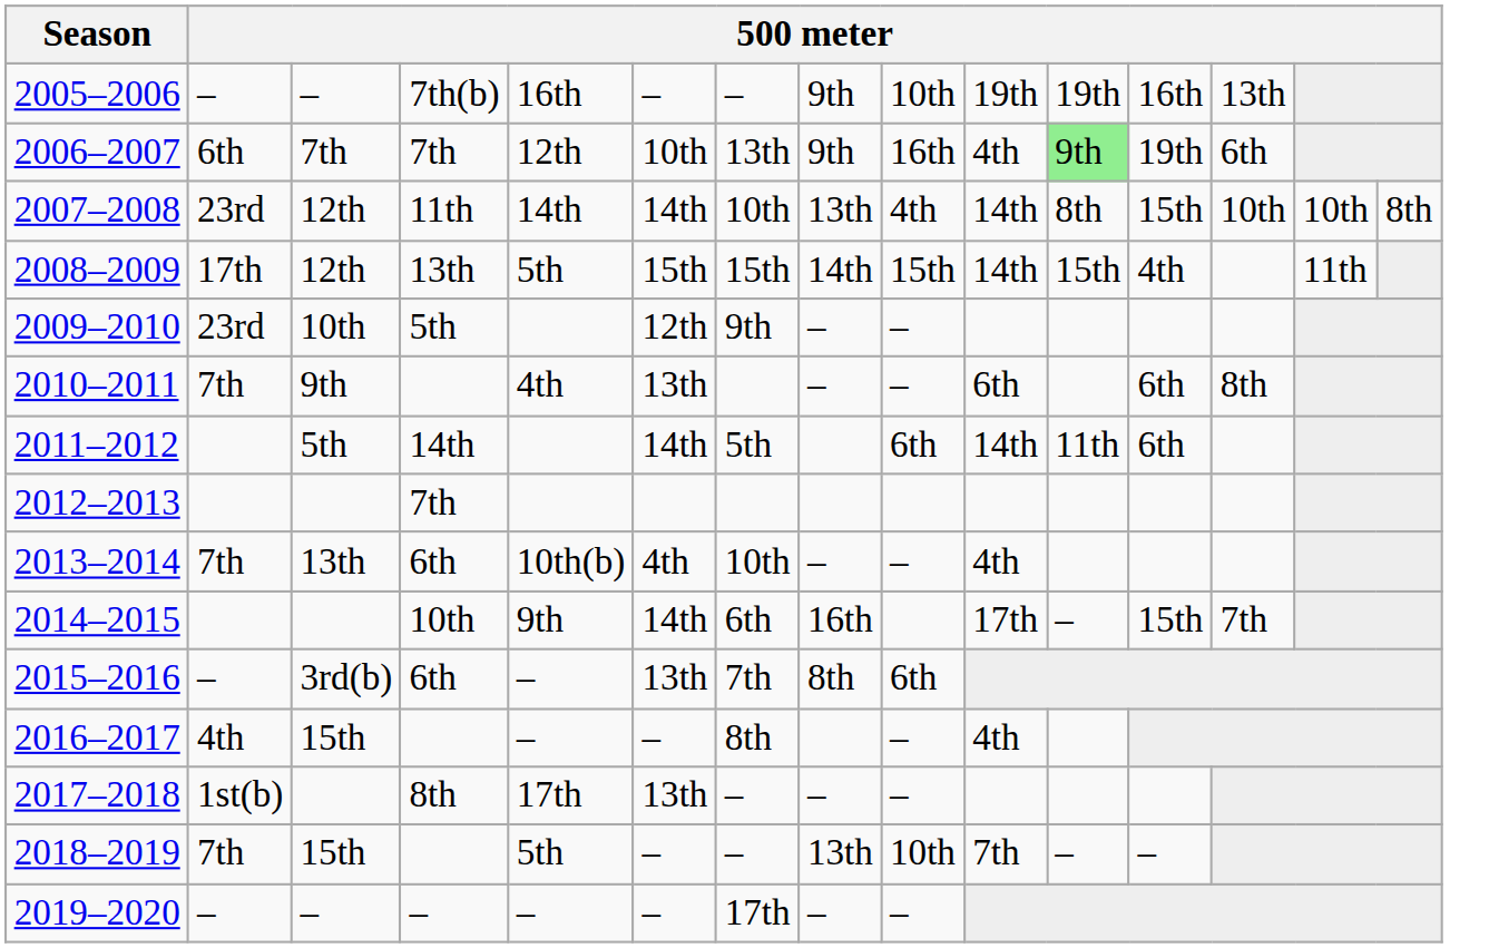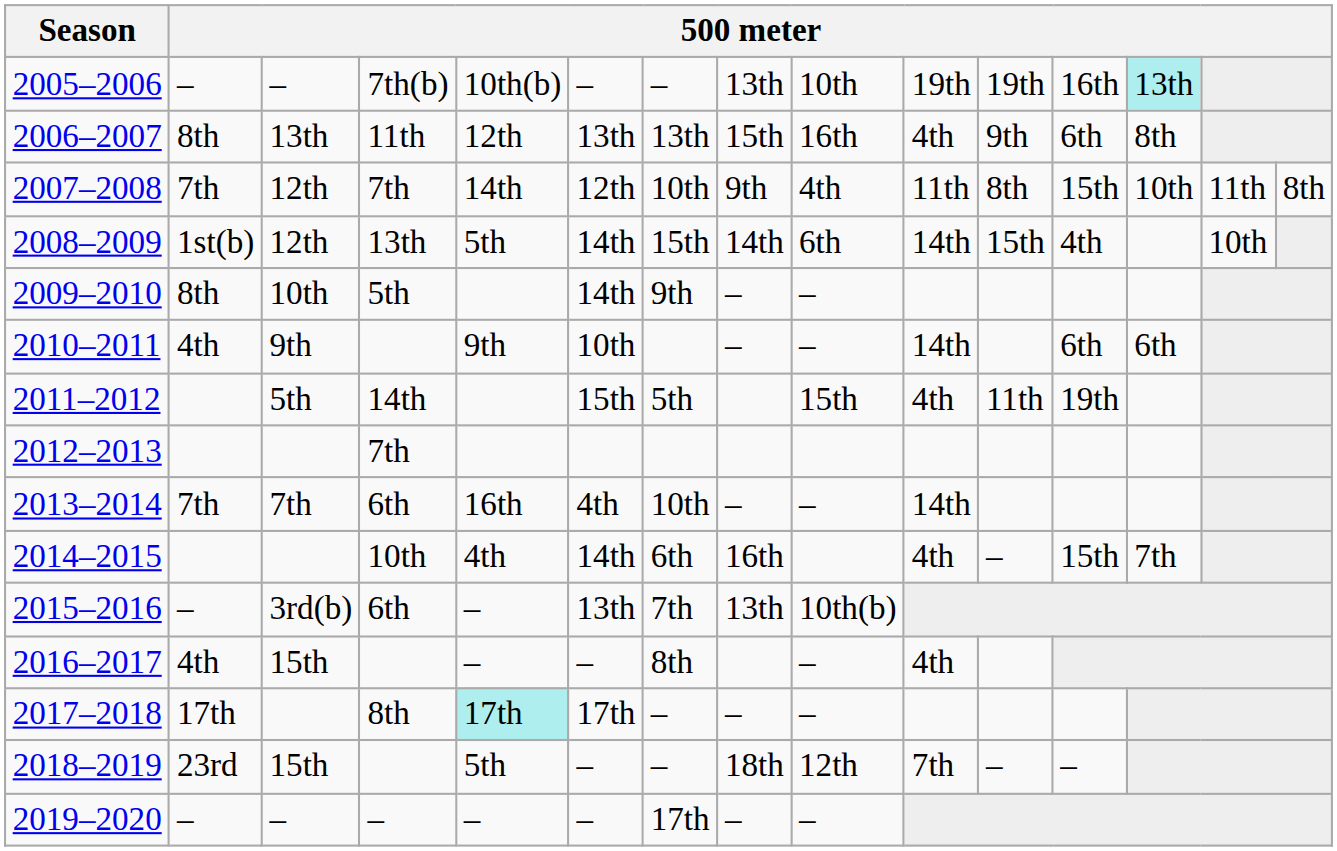2005–2006 | column 5: 16th -> 10th(b)
2005–2006 | column 8: 9th -> 13th
2005–2006 | column 13: no background -> paleturquoise background
2006–2007 | column 2: 6th -> 8th
2006–2007 | column 3: 7th -> 13th
2006–2007 | column 4: 7th -> 11th
2006–2007 | column 6: 10th -> 13th
2006–2007 | column 8: 9th -> 15th
2006–2007 | column 11: lightgreen background -> no background
2006–2007 | column 12: 19th -> 6th
2006–2007 | column 13: 6th -> 8th
2007–2008 | column 2: 23rd -> 7th
2007–2008 | column 4: 11th -> 7th
2007–2008 | column 6: 14th -> 12th
2007–2008 | column 8: 13th -> 9th
2007–2008 | column 10: 14th -> 11th
2007–2008 | column 14: 10th -> 11th
2008–2009 | column 2: 17th -> 1st(b)
2008–2009 | column 6: 15th -> 14th
2008–2009 | column 9: 15th -> 6th
2008–2009 | column 14: 11th -> 10th
2009–2010 | column 2: 23rd -> 8th
2009–2010 | column 6: 12th -> 14th
2010–2011 | column 2: 7th -> 4th
2010–2011 | column 5: 4th -> 9th
2010–2011 | column 6: 13th -> 10th
2010–2011 | column 10: 6th -> 14th
2010–2011 | column 13: 8th -> 6th
2011–2012 | column 6: 14th -> 15th
2011–2012 | column 9: 6th -> 15th
2011–2012 | column 10: 14th -> 4th
2011–2012 | column 12: 6th -> 19th
2013–2014 | column 3: 13th -> 7th
2013–2014 | column 5: 10th(b) -> 16th
2013–2014 | column 10: 4th -> 14th
2014–2015 | column 5: 9th -> 4th
2014–2015 | column 10: 17th -> 4th
2015–2016 | column 8: 8th -> 13th
2015–2016 | column 9: 6th -> 10th(b)
2017–2018 | column 2: 1st(b) -> 17th
2017–2018 | column 5: no background -> paleturquoise background
2017–2018 | column 6: 13th -> 17th
2018–2019 | column 2: 7th -> 23rd
2018–2019 | column 8: 13th -> 18th
2018–2019 | column 9: 10th -> 12th
